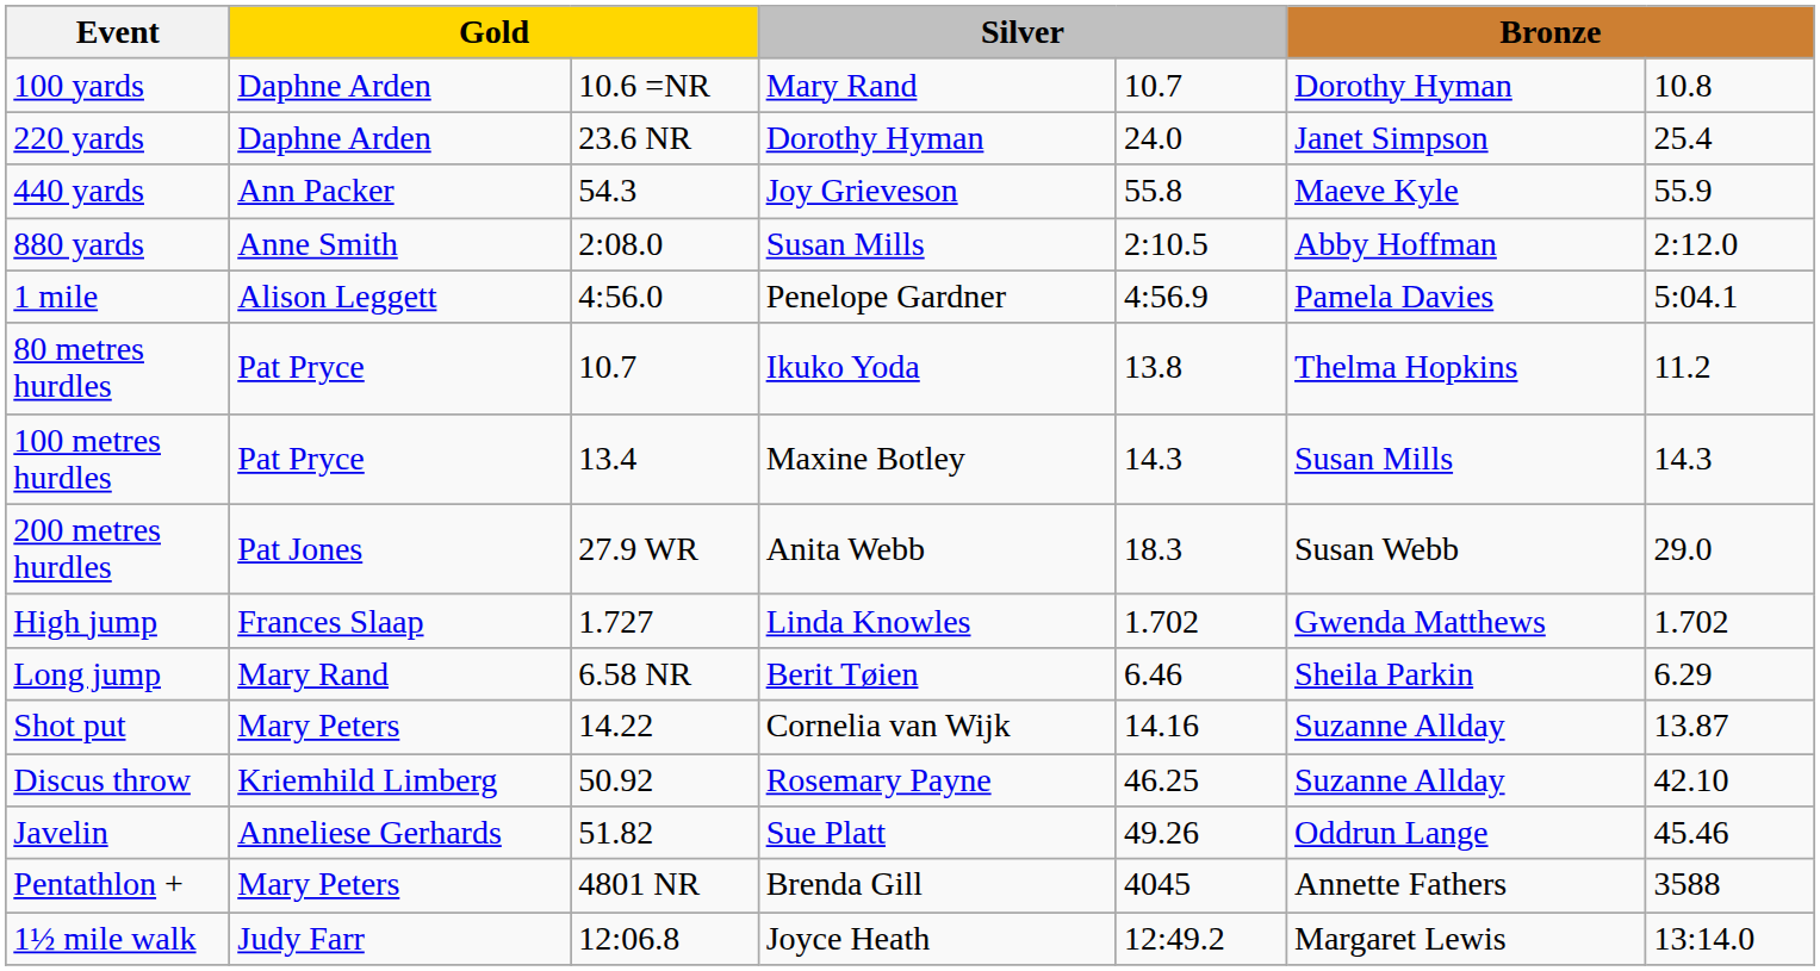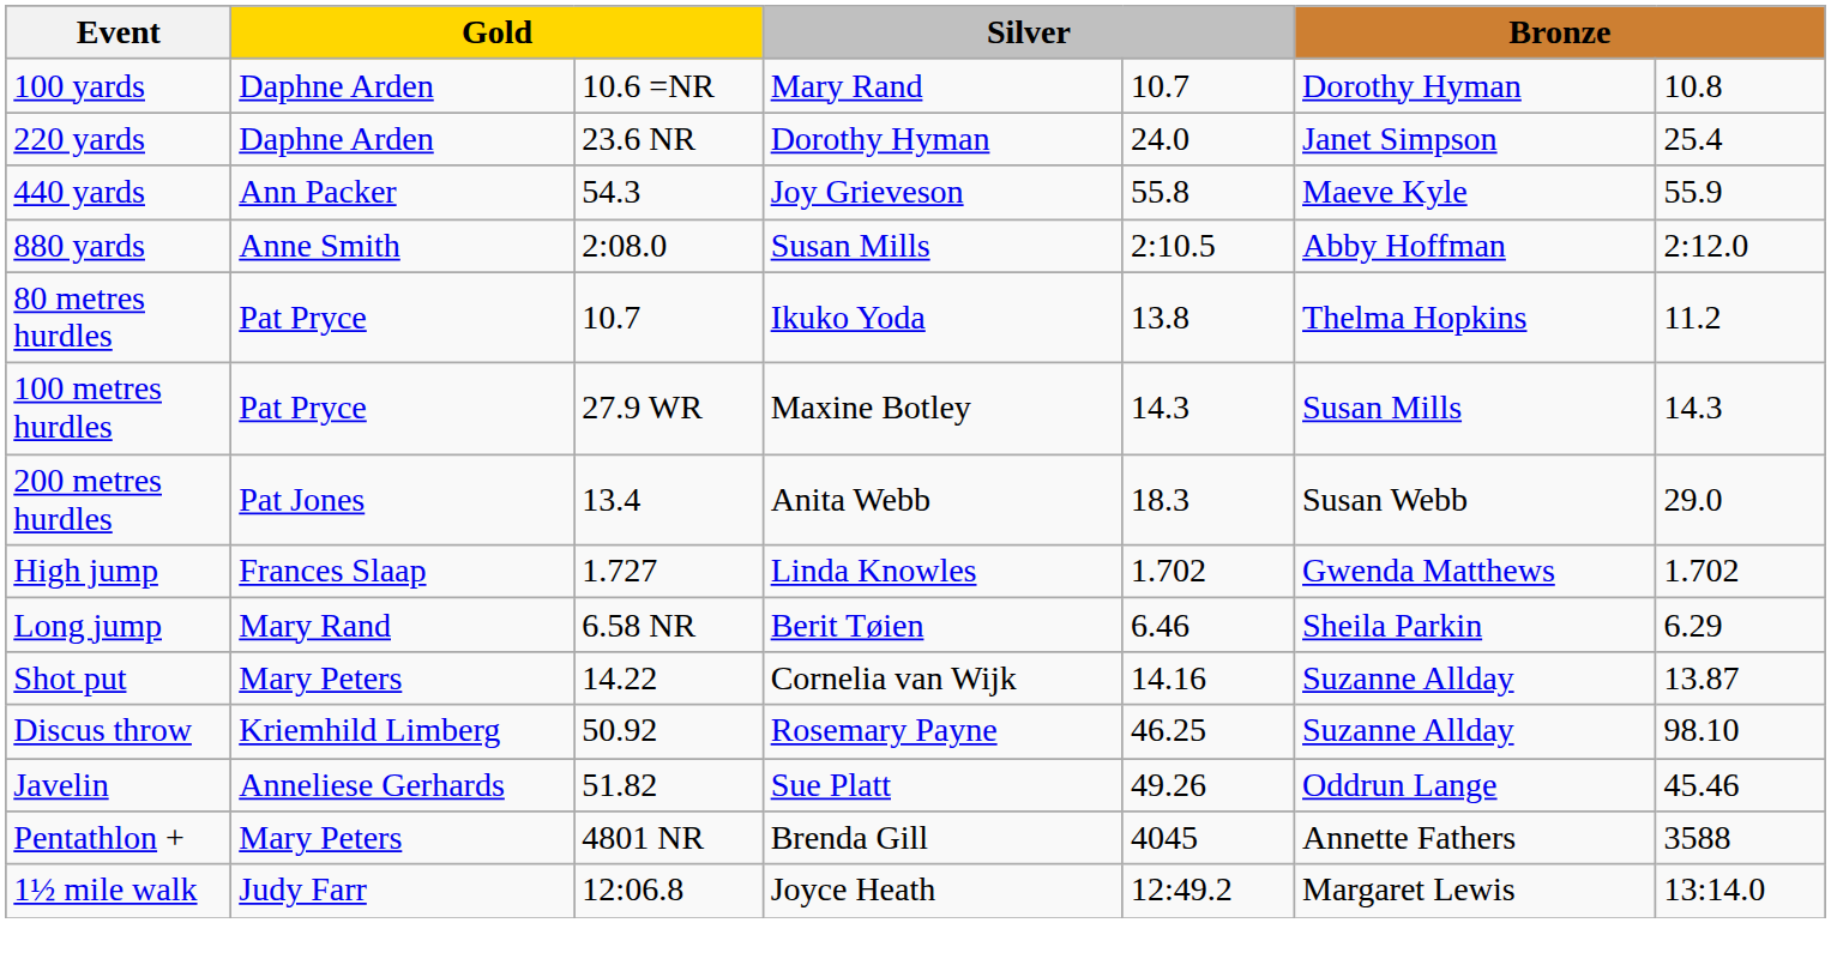- row: 1 mile | Alison Leggett | 4:56.0 | Penelope Gardner | 4:56.9 | Pamela Davies | 5:04.1
100 metres hurdles | column 3: 13.4 -> 27.9 WR
200 metres hurdles | column 3: 27.9 WR -> 13.4
Discus throw | column 7: 42.10 -> 98.10
